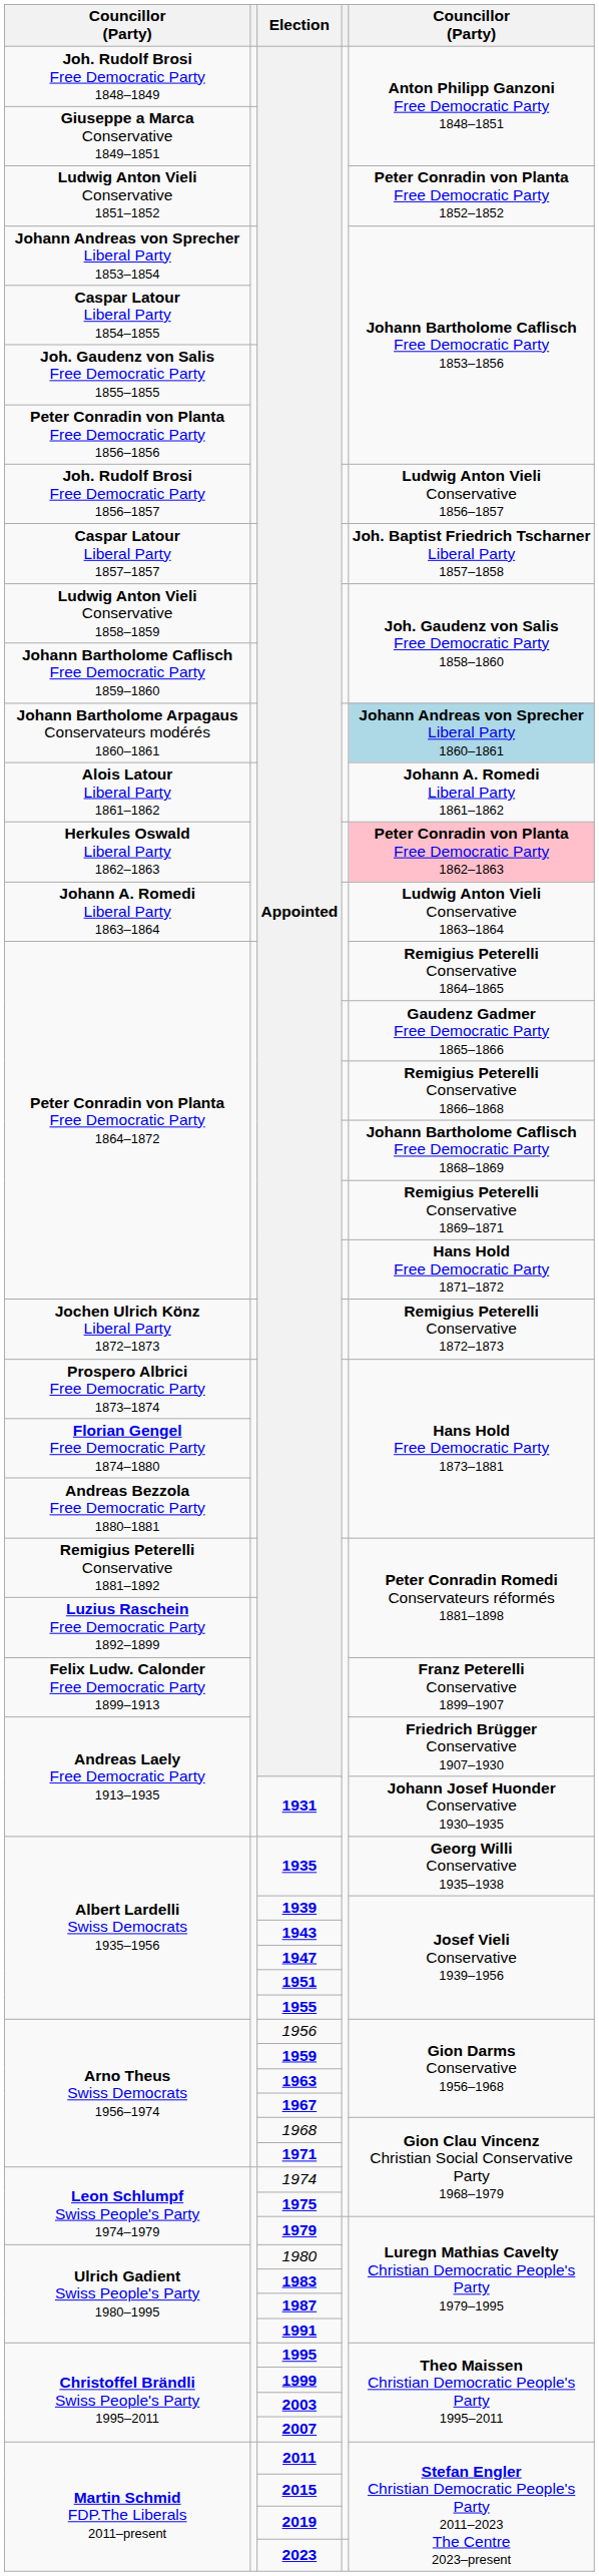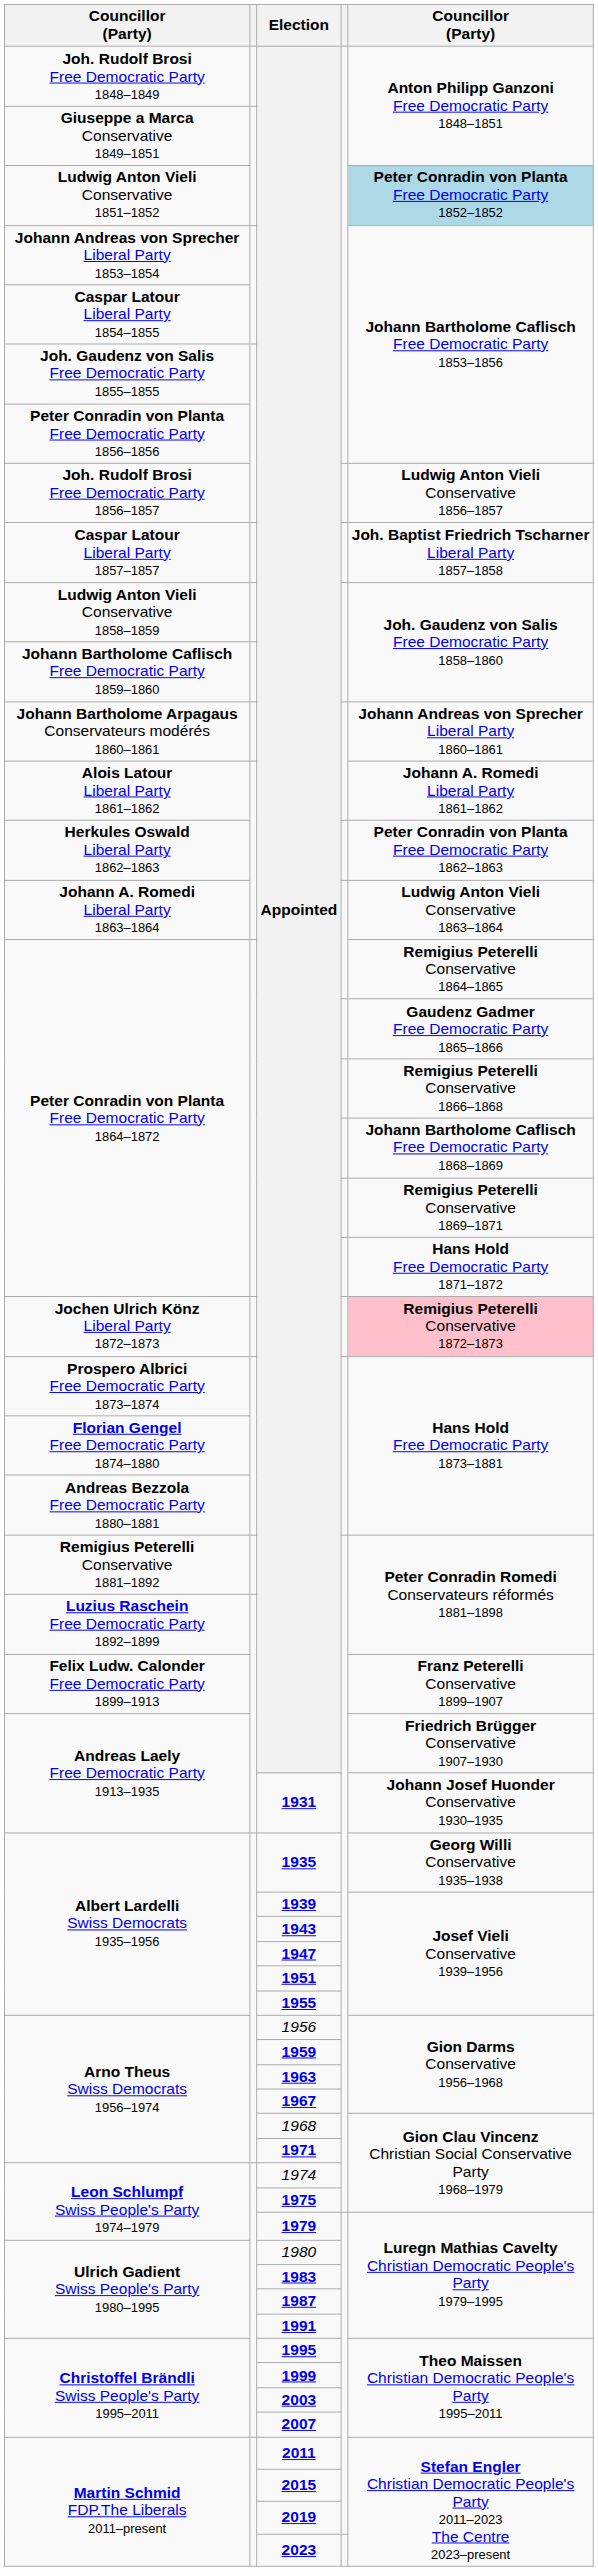Ludwig Anton Vieli Conservative 1851–1852 | column 5: no background -> lightblue background
Johann Bartholome Arpagaus Conservateurs modérés 1860–1861 | column 5: lightblue background -> no background
Herkules Oswald Liberal Party 1862–1863 | column 5: pink background -> no background
Jochen Ulrich Könz Liberal Party 1872–1873 | column 5: no background -> pink background
